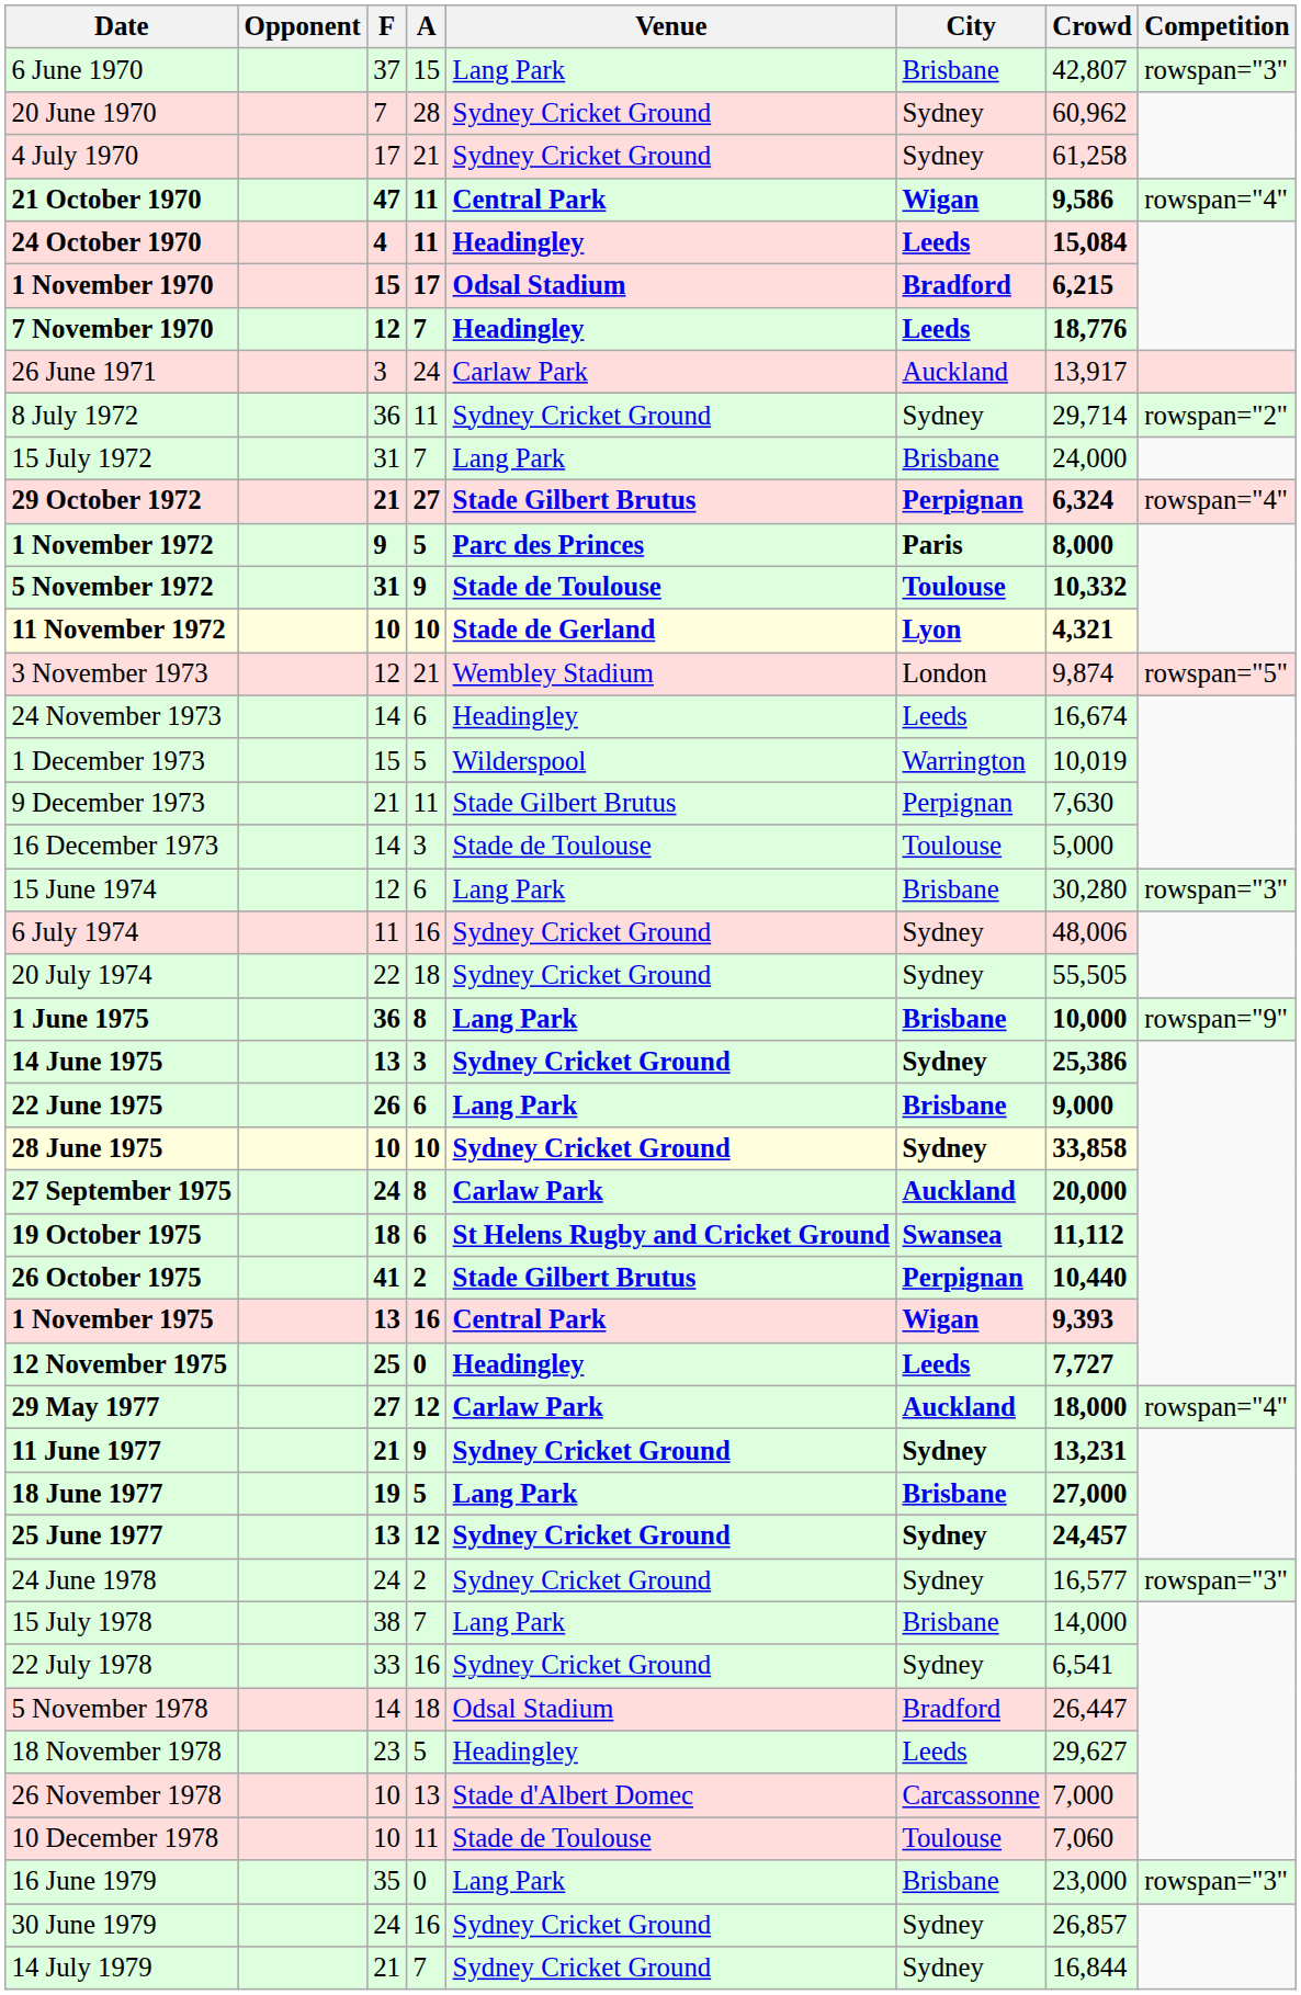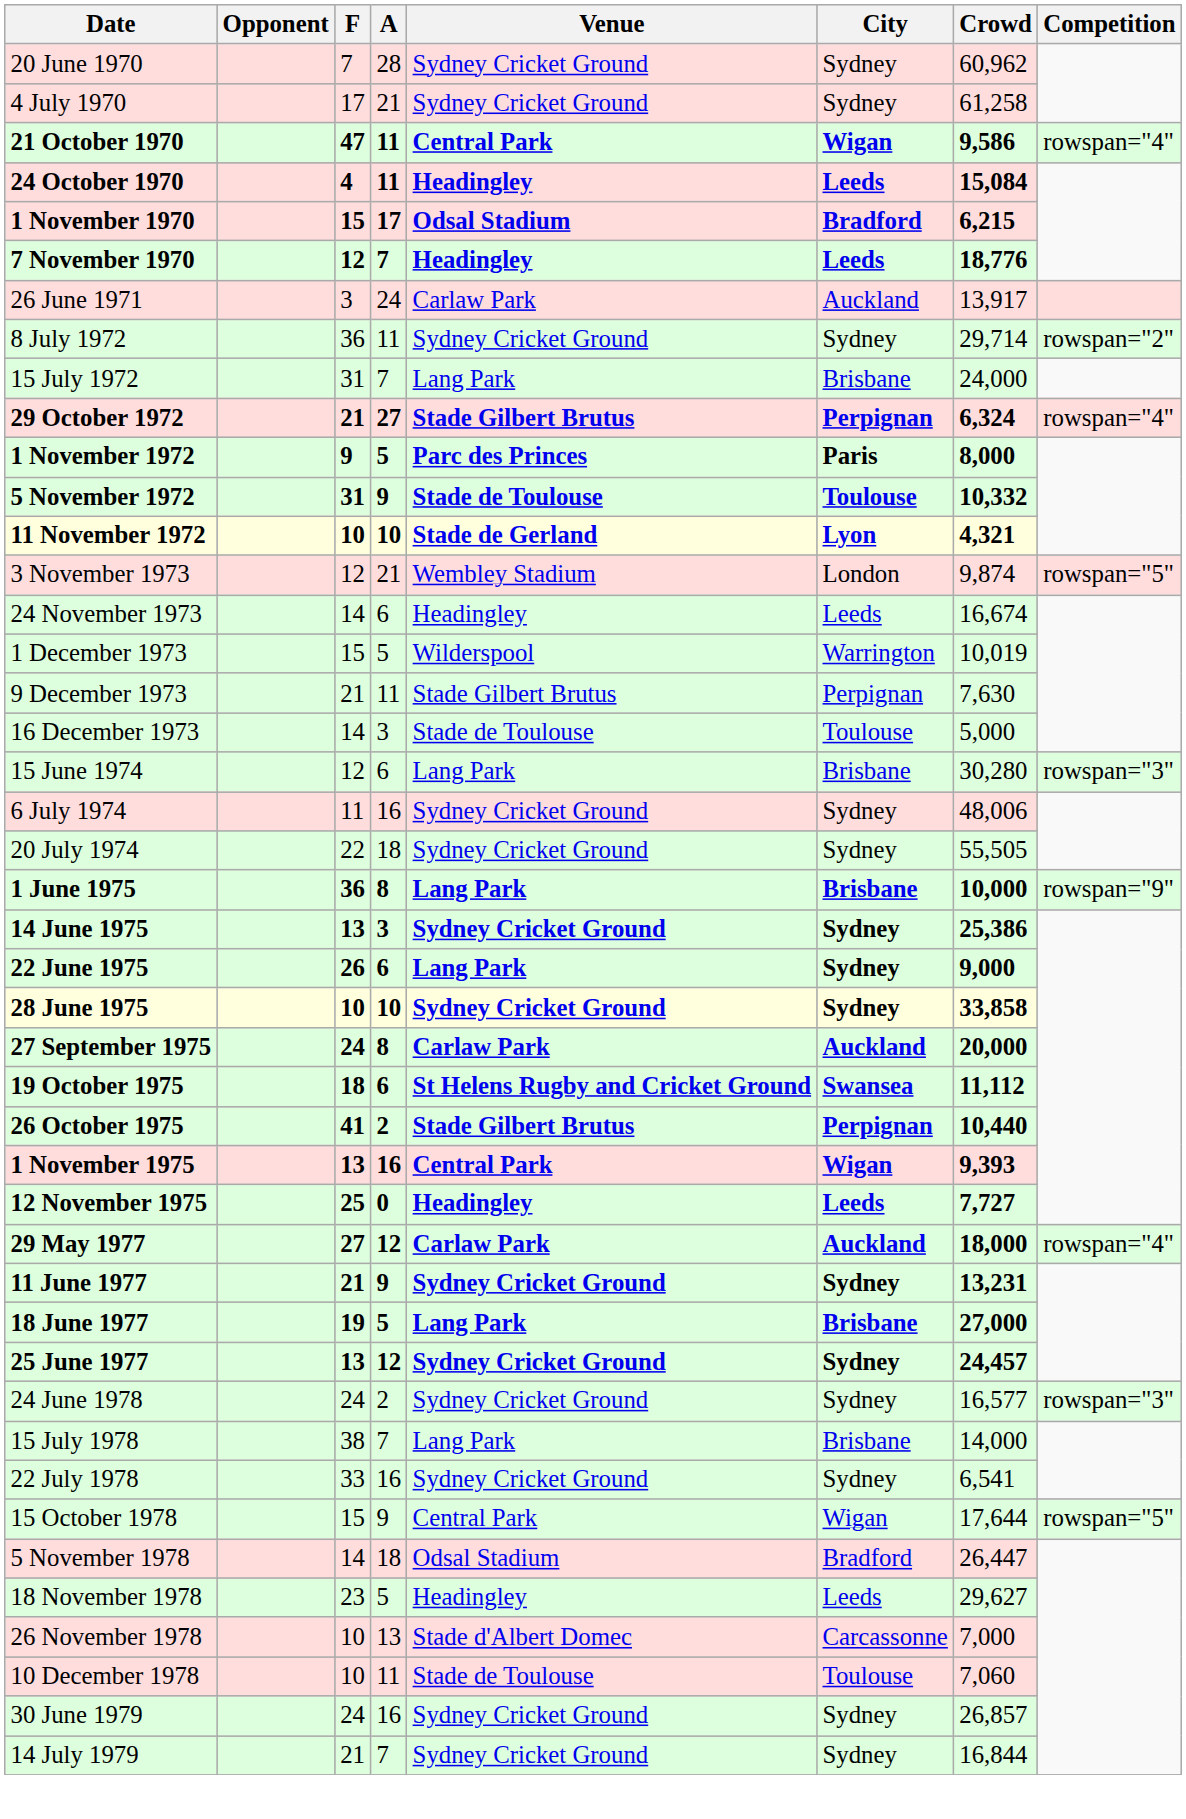- row: 6 June 1970 | 37 | 15 | Lang Park | Brisbane | 42,807 | rowspan="3"
22 June 1975 | City: Brisbane -> Sydney
+ row: 15 October 1978 | 15 | 9 | Central Park | Wigan | 17,644 | rowspan="5"
- row: 16 June 1979 | 35 | 0 | Lang Park | Brisbane | 23,000 | rowspan="3"
